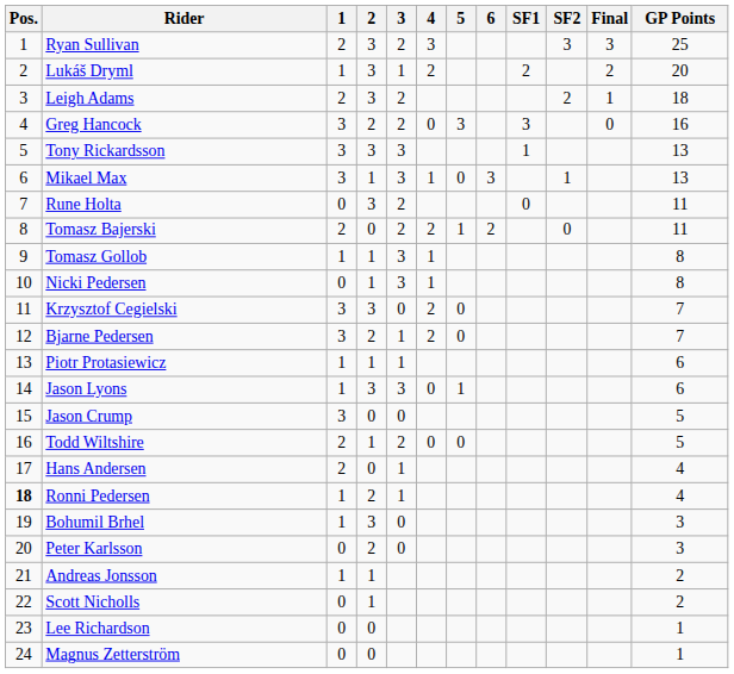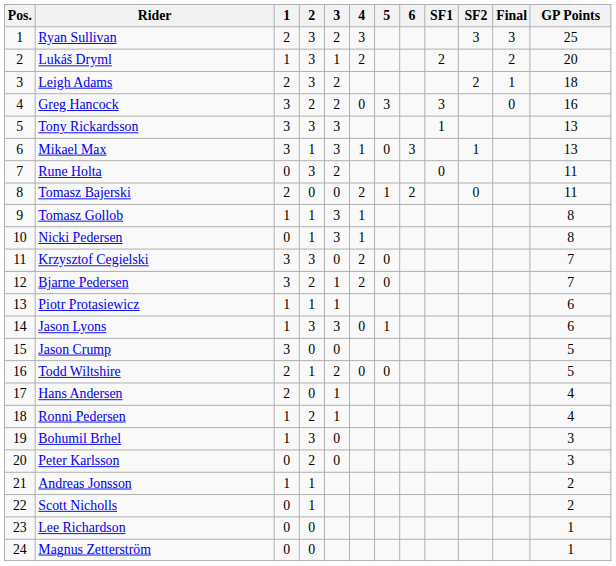Tomasz Bajerski | 3: 2 -> 0
Ronni Pedersen | Pos.: bold -> normal
